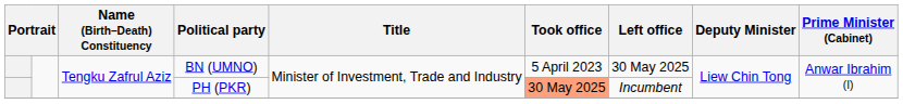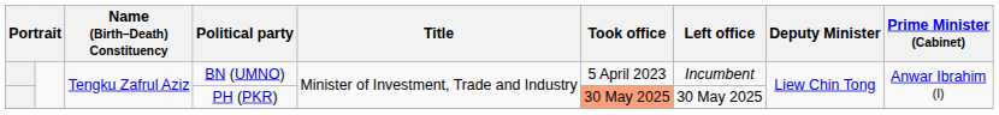BN (UMNO) | Left office: 30 May 2025 -> Incumbent
PH (PKR) | Left office: Incumbent -> 30 May 2025
